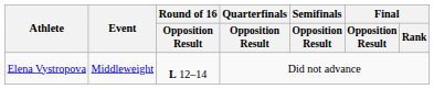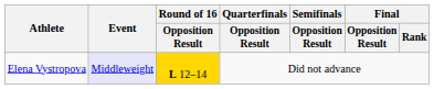Elena Vystropova | Event: no background -> lavender background
Elena Vystropova | Round of 16 / Opposition Result: no background -> gold background
